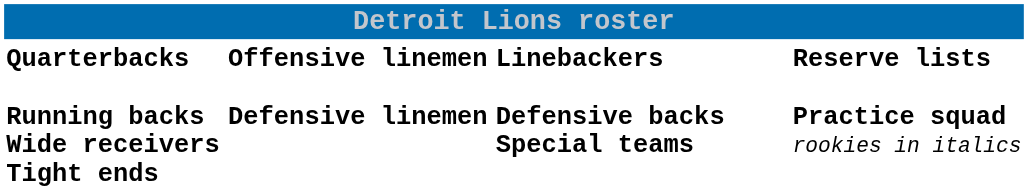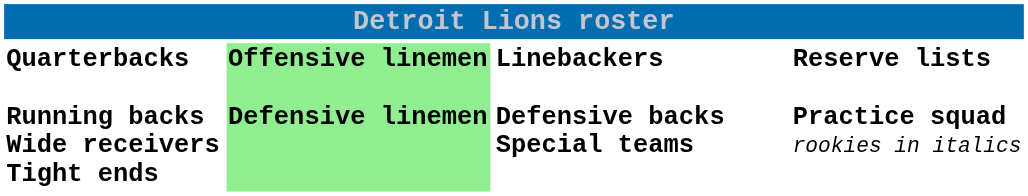Quarterbacks Running backs Wide receivers Tight ends | column 2: no background -> lightgreen background
